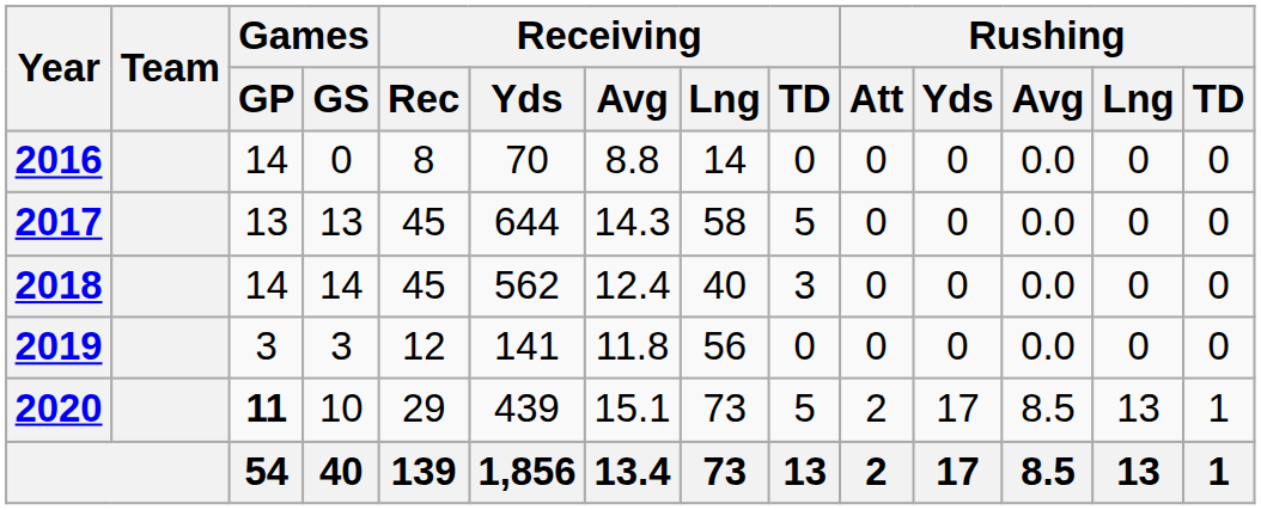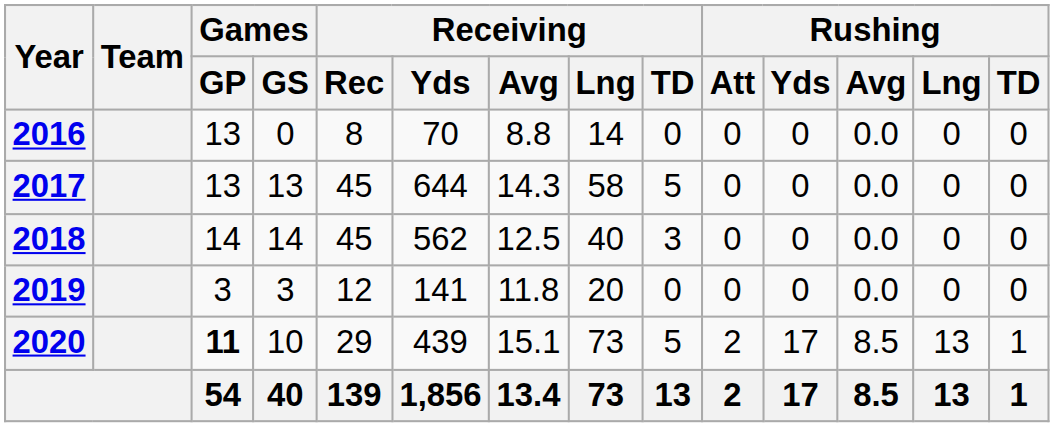2016 | Games / GP: 14 -> 13
2018 | Receiving / Avg: 12.4 -> 12.5
2019 | Receiving / Lng: 56 -> 20
